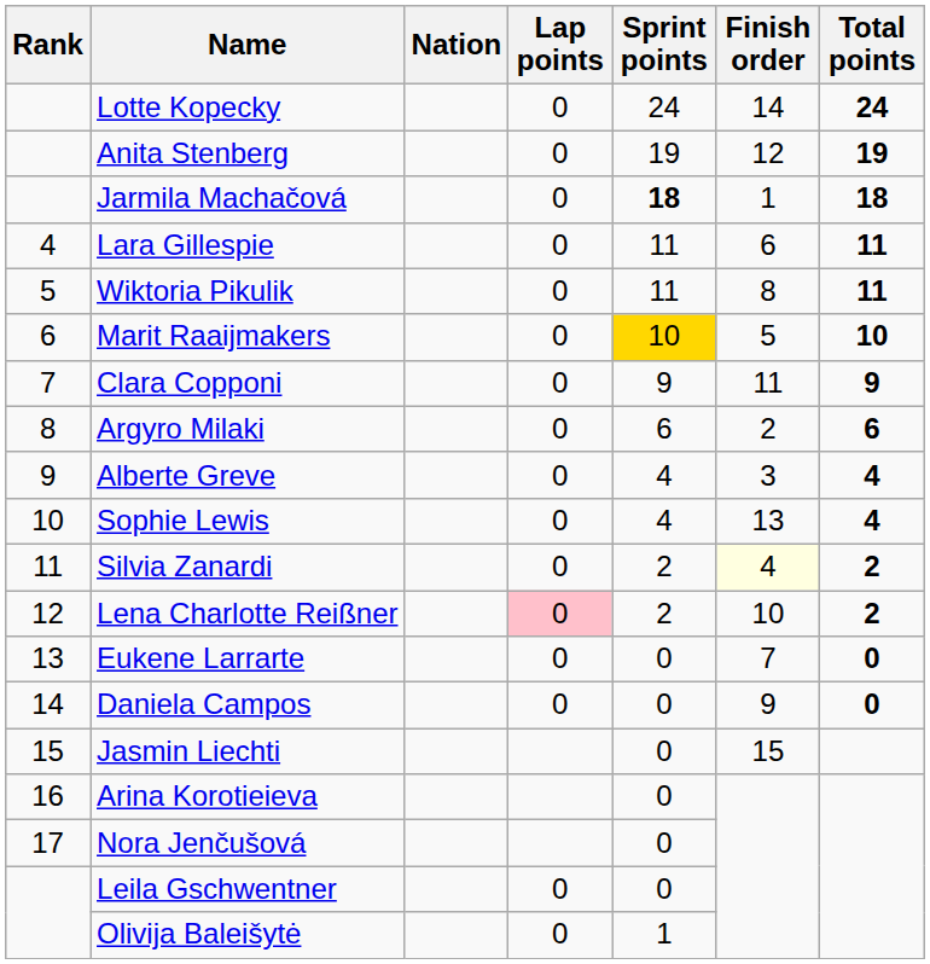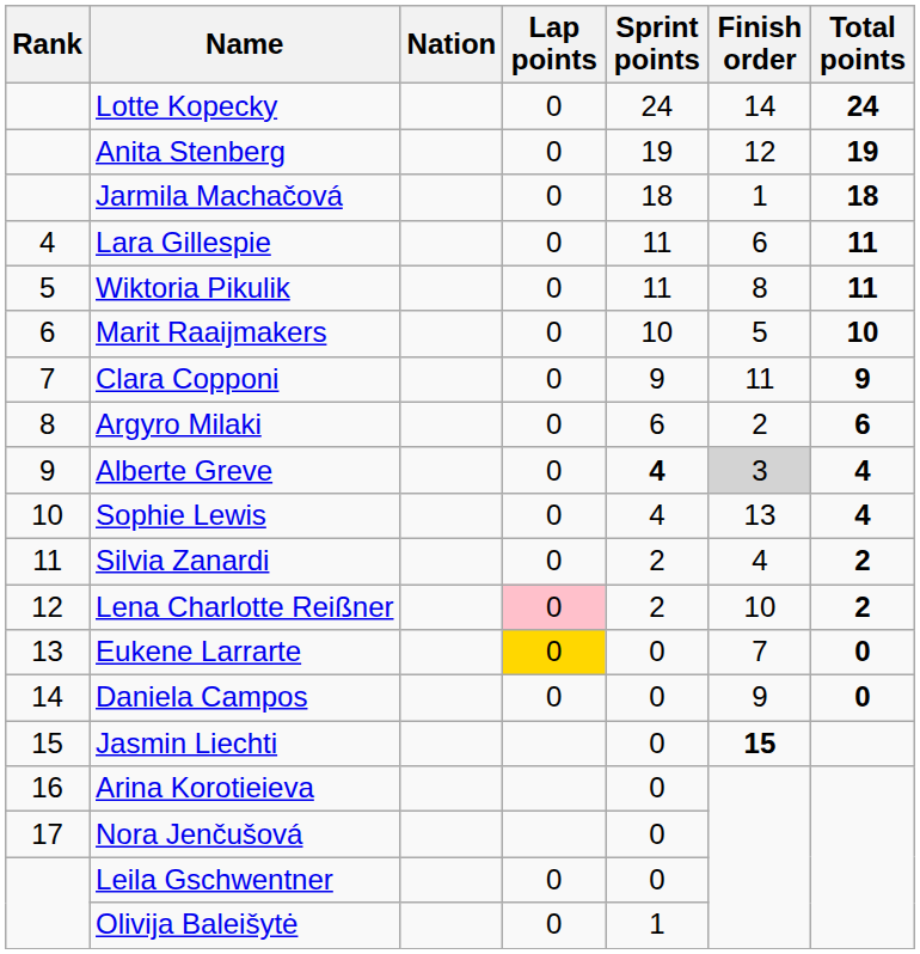Jarmila Machačová | Sprint points: bold -> normal
Marit Raaijmakers | Sprint points: gold background -> no background
Alberte Greve | Sprint points: normal -> bold
Alberte Greve | Finish order: no background -> lightgrey background
Silvia Zanardi | Finish order: lightyellow background -> no background
Eukene Larrarte | Lap points: no background -> gold background
Jasmin Liechti | Finish order: normal -> bold
